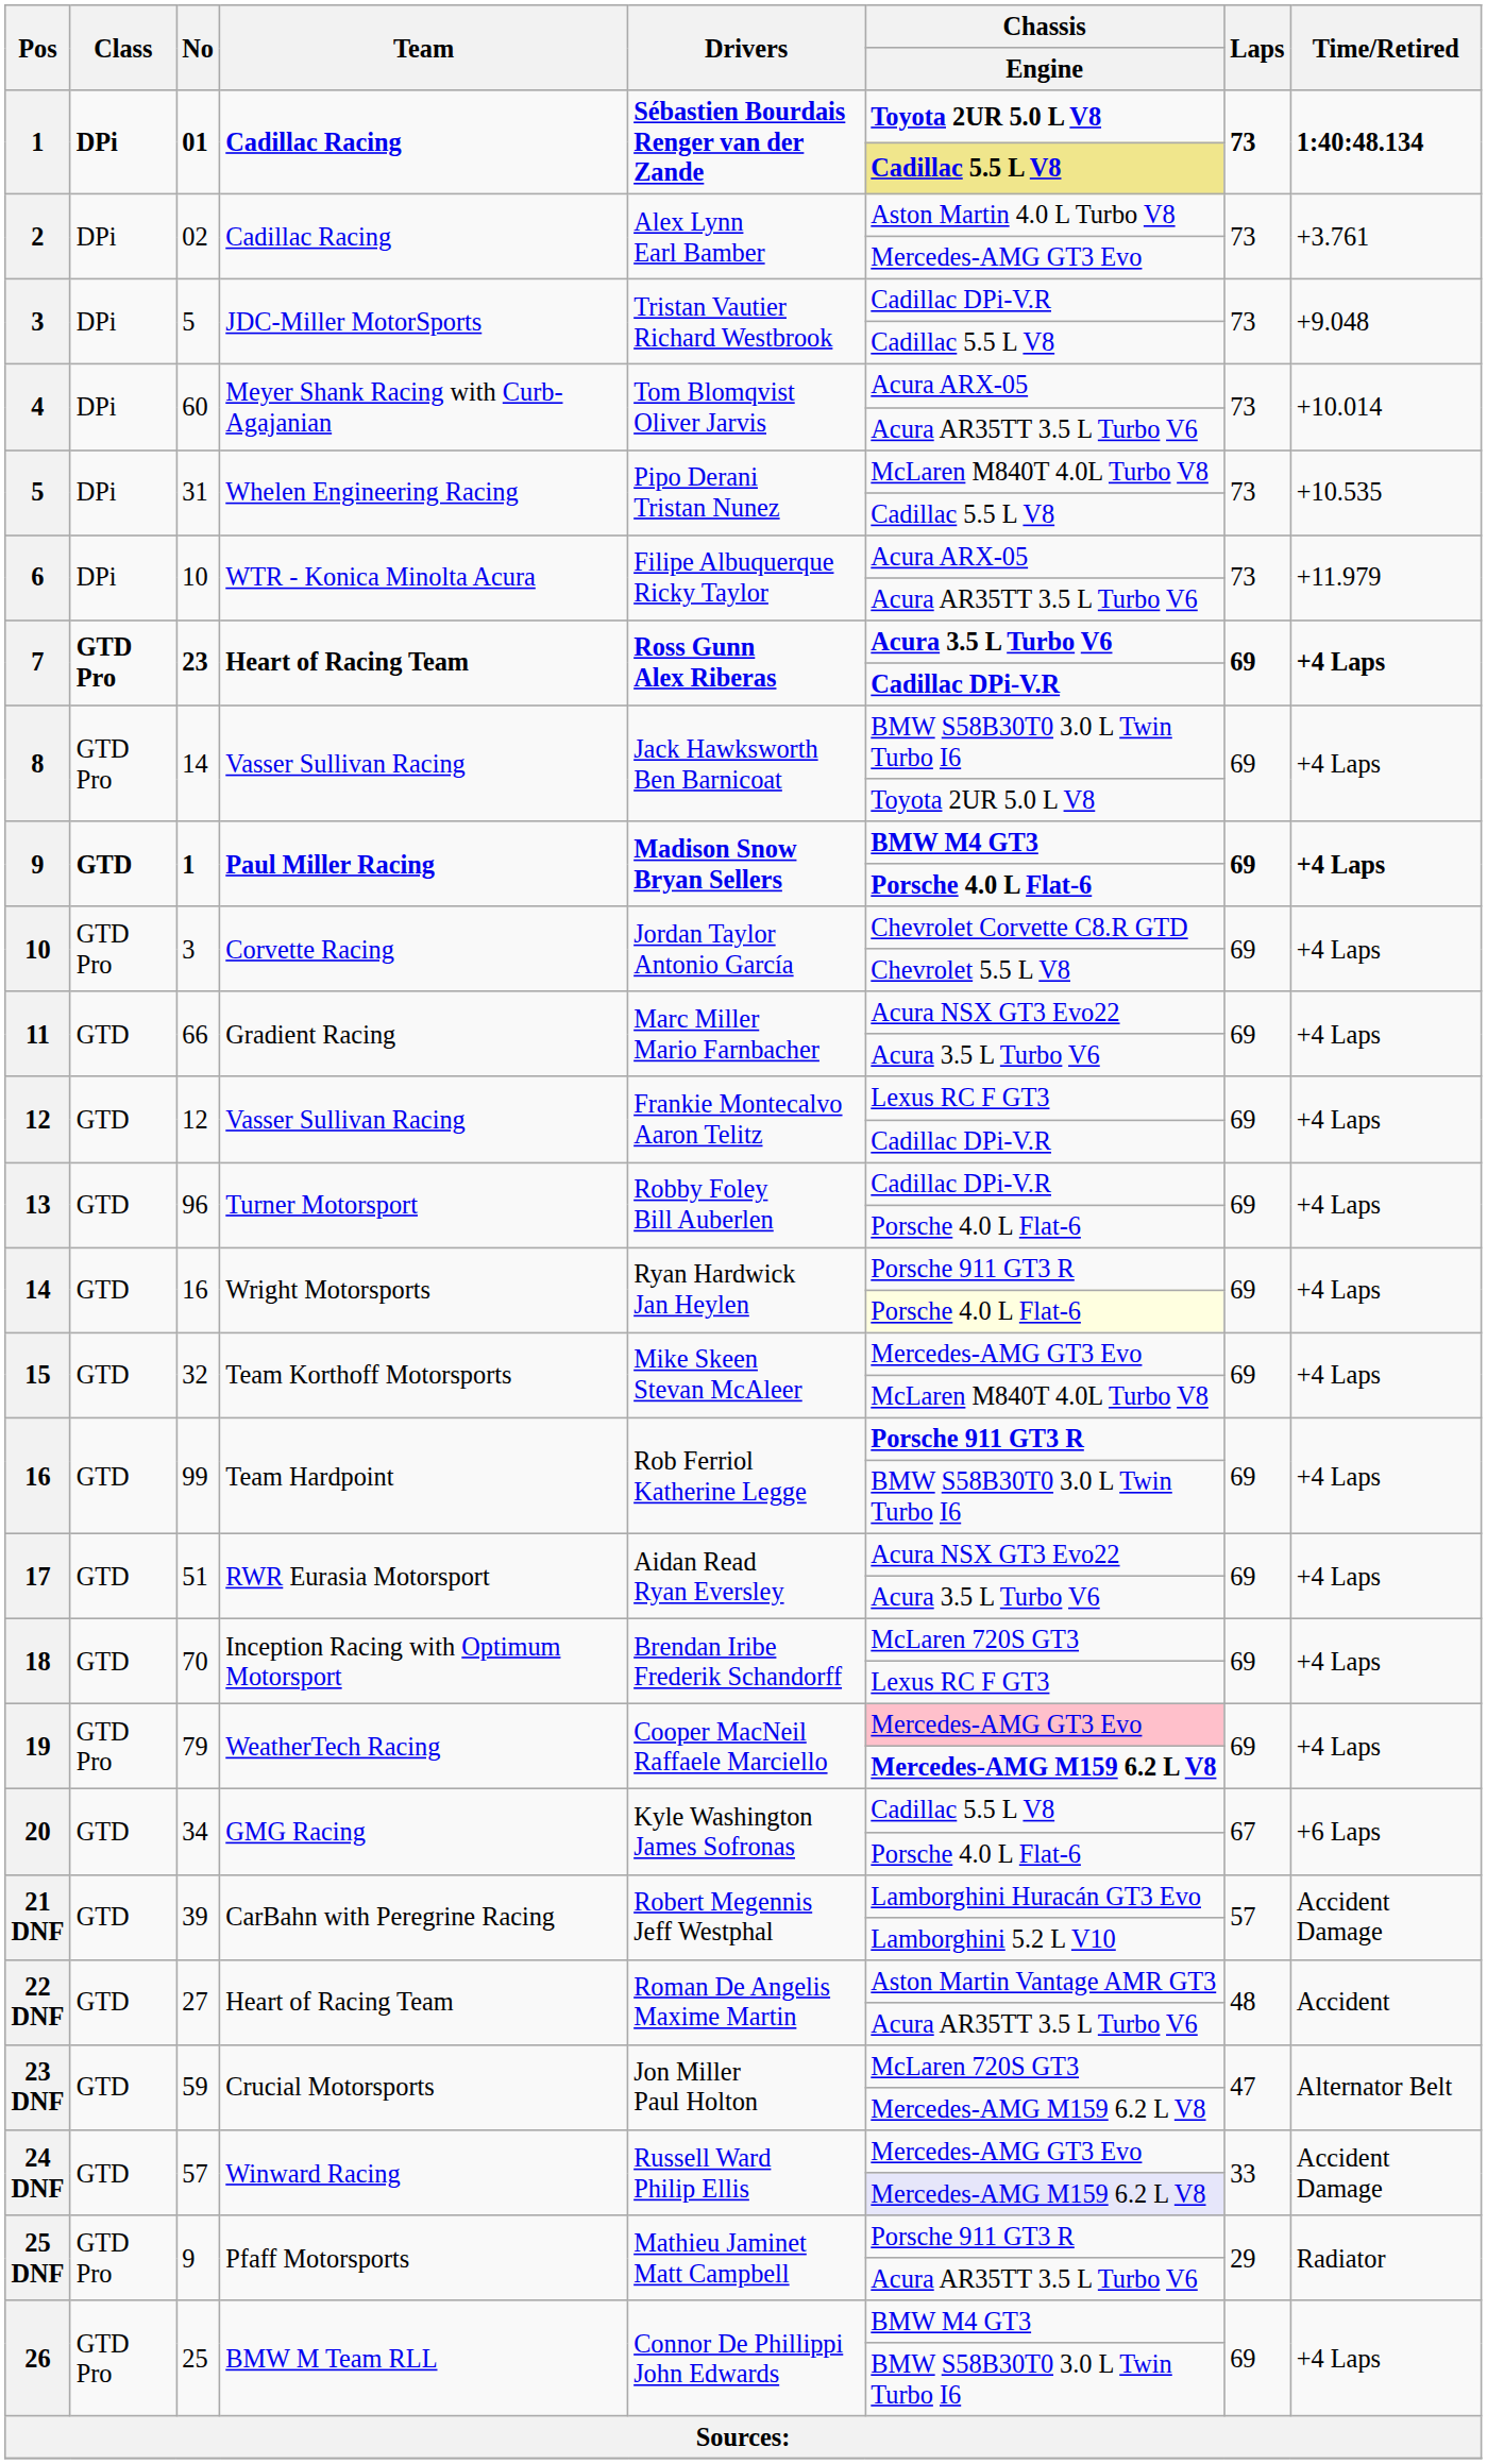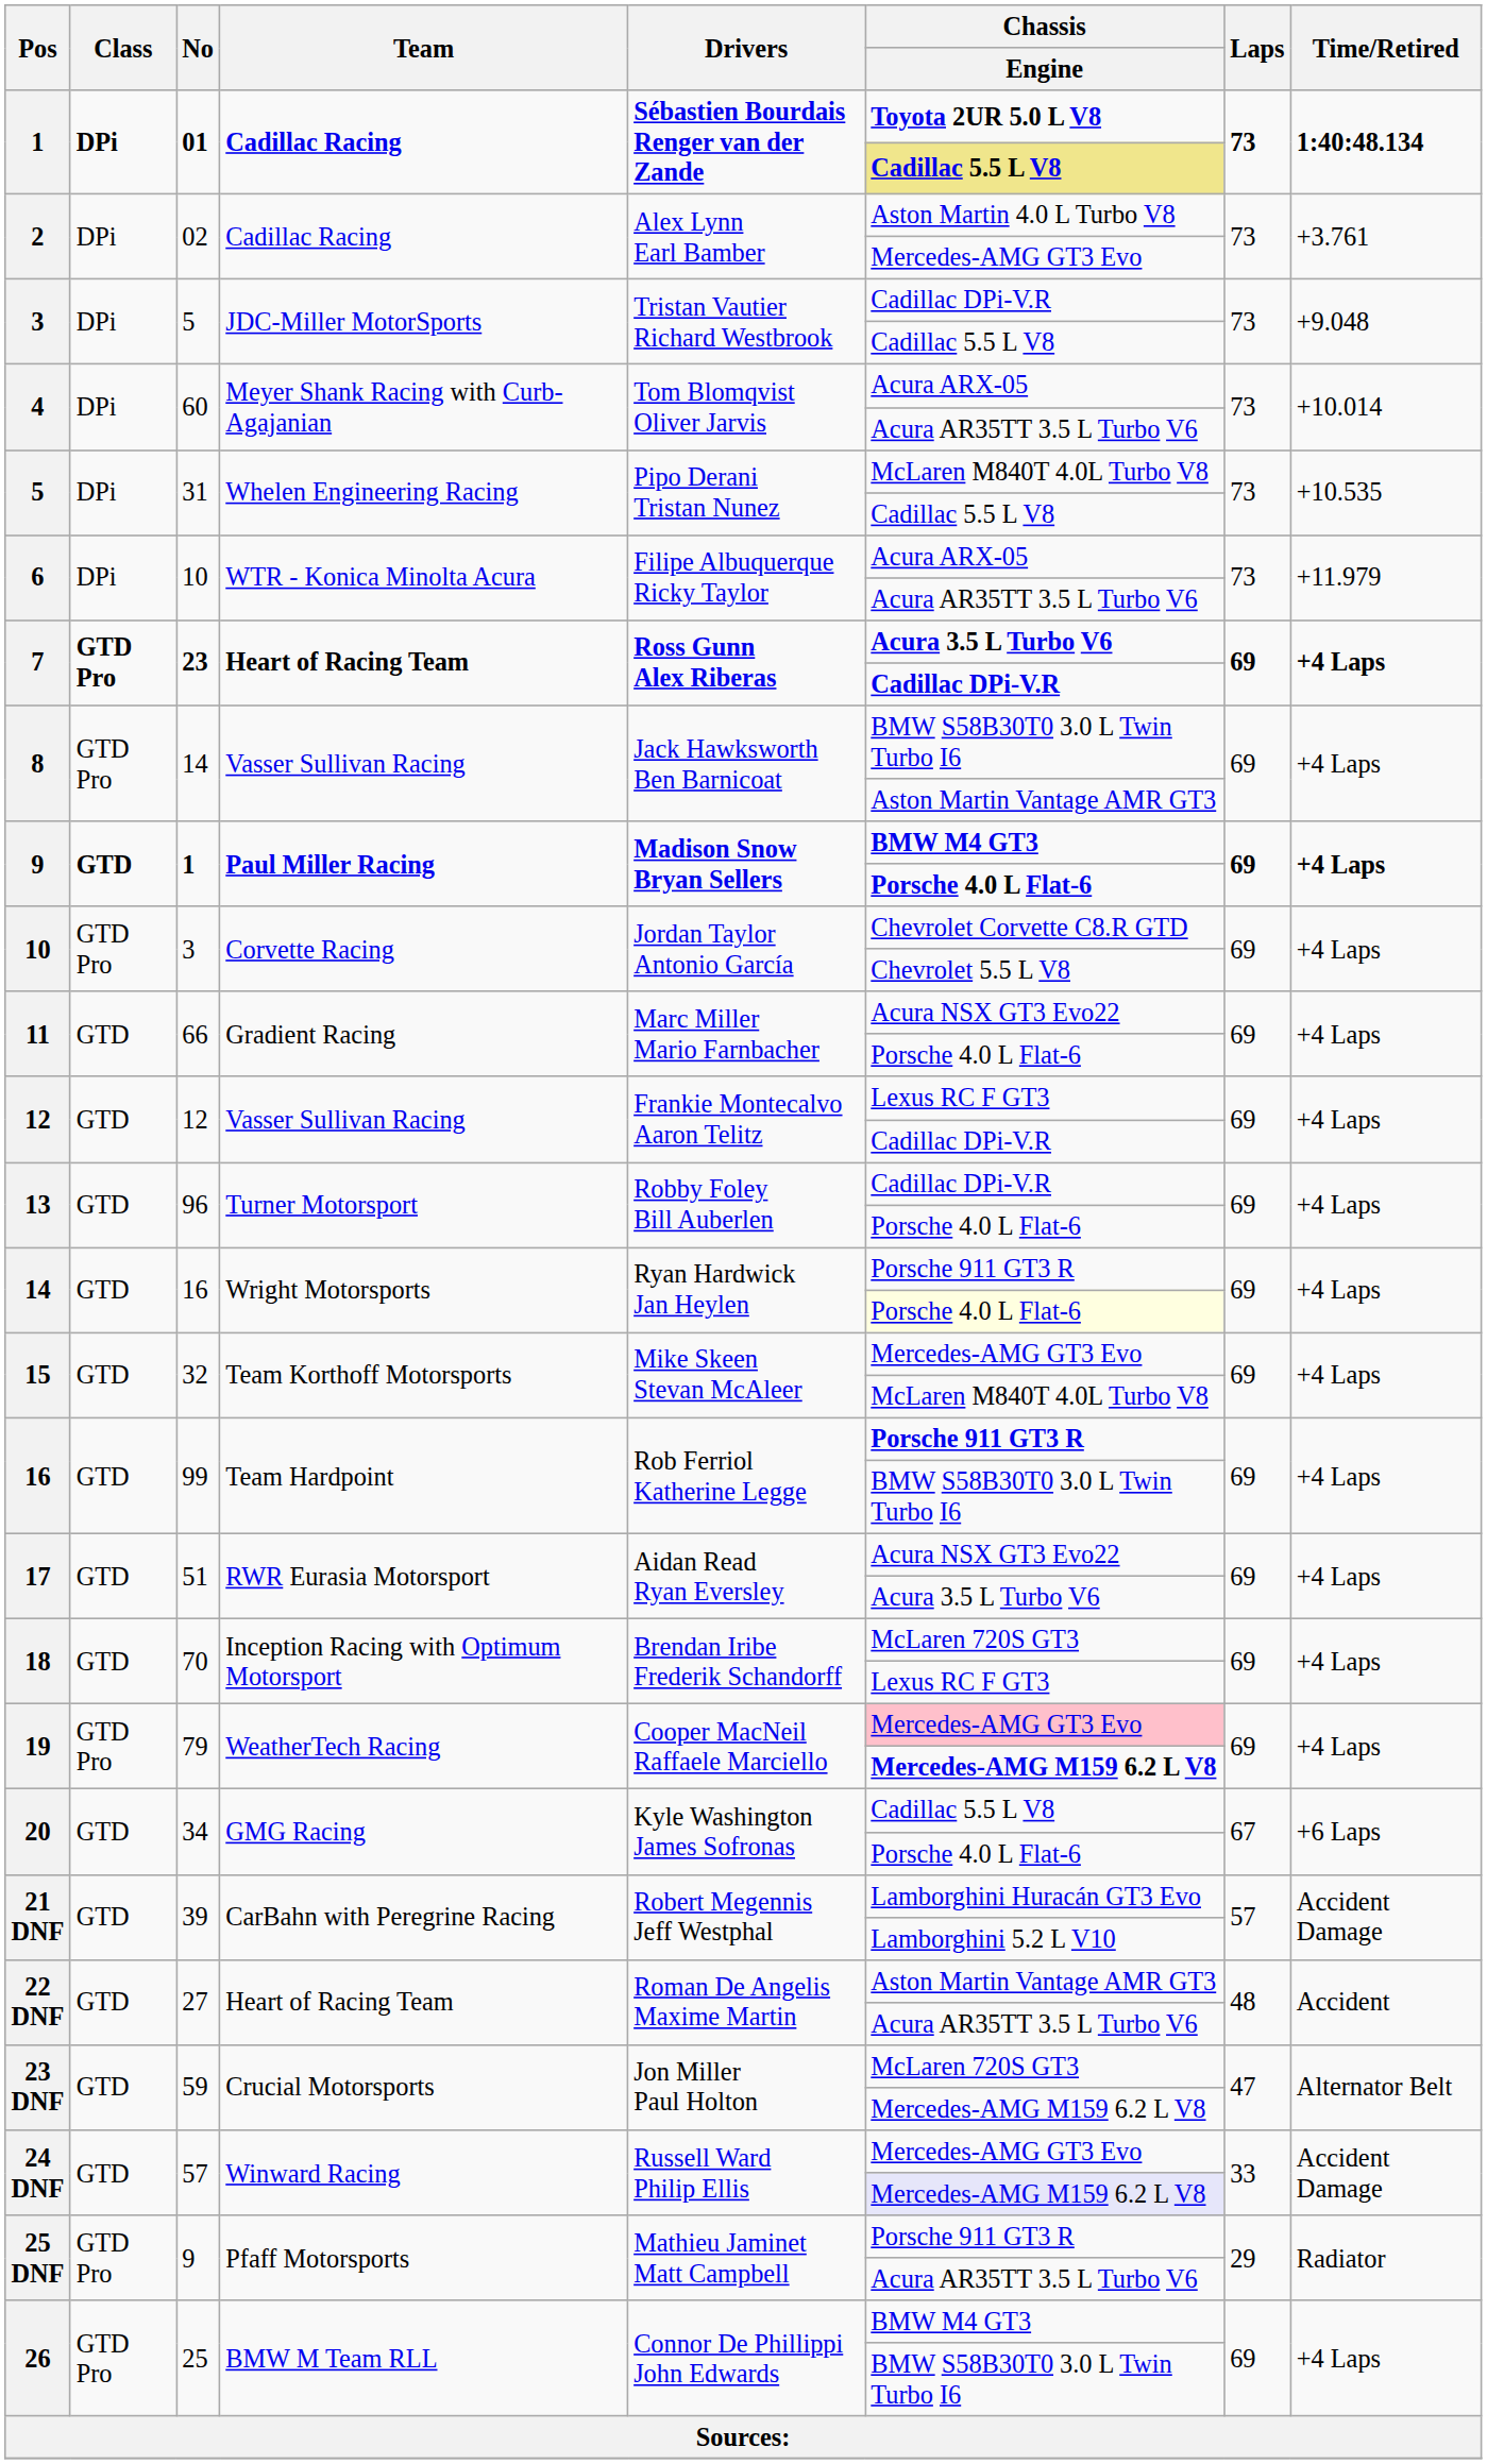row 18 | Chassis / Engine: Toyota 2UR 5.0 L V8 -> Aston Martin Vantage AMR GT3
row 24 | Chassis / Engine: Acura 3.5 L Turbo V6 -> Porsche 4.0 L Flat-6
